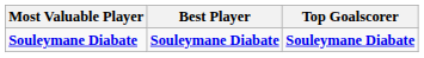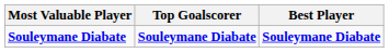columns swapped: Top Goalscorer <-> Best Player
